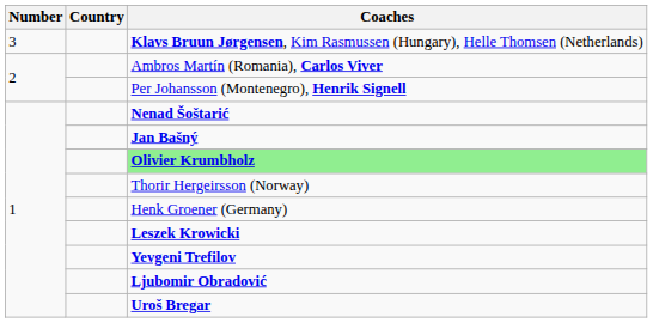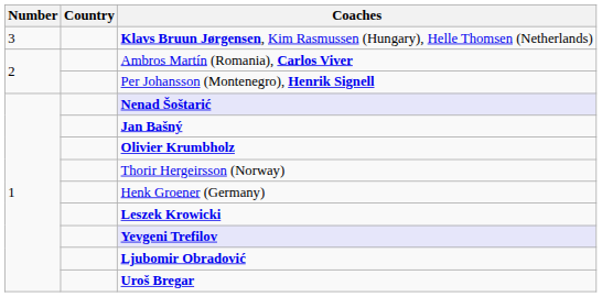Nenad Šoštarić | Coaches: no background -> lavender background
Olivier Krumbholz | Coaches: lightgreen background -> no background
Yevgeni Trefilov | Coaches: no background -> lavender background
